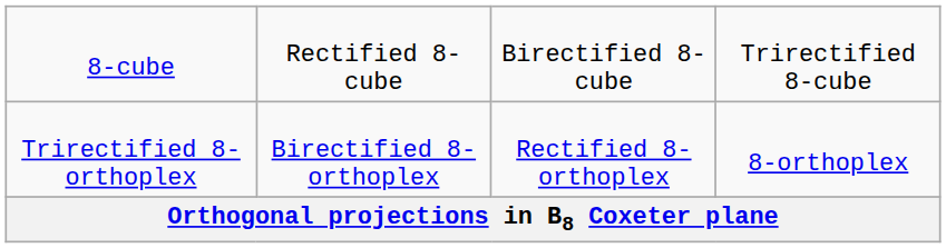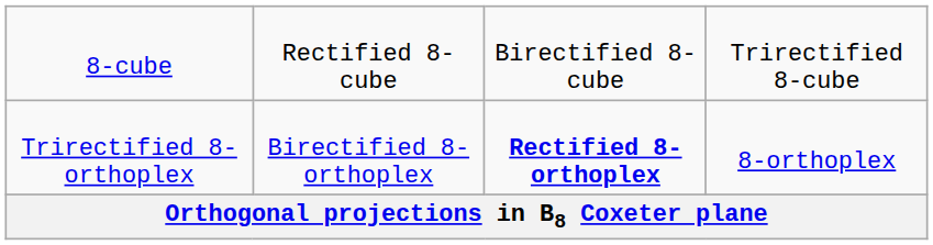Trirectified 8-orthoplex | column 3: normal -> bold
